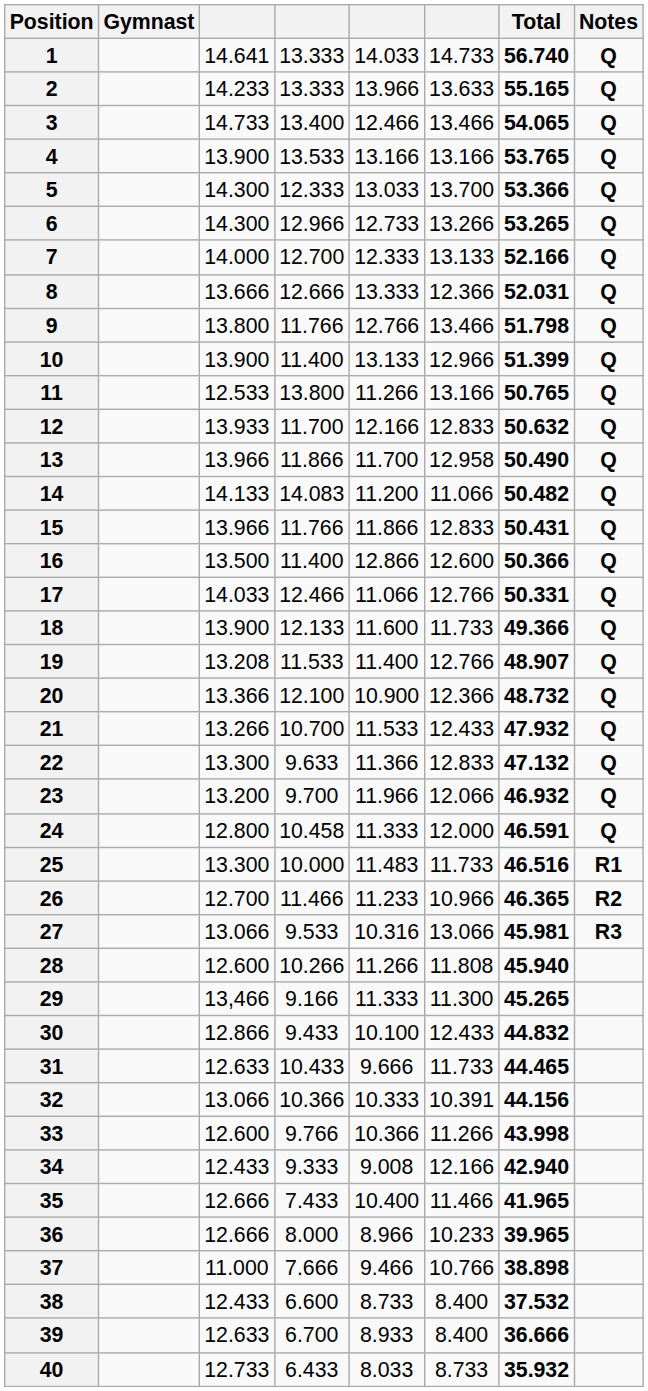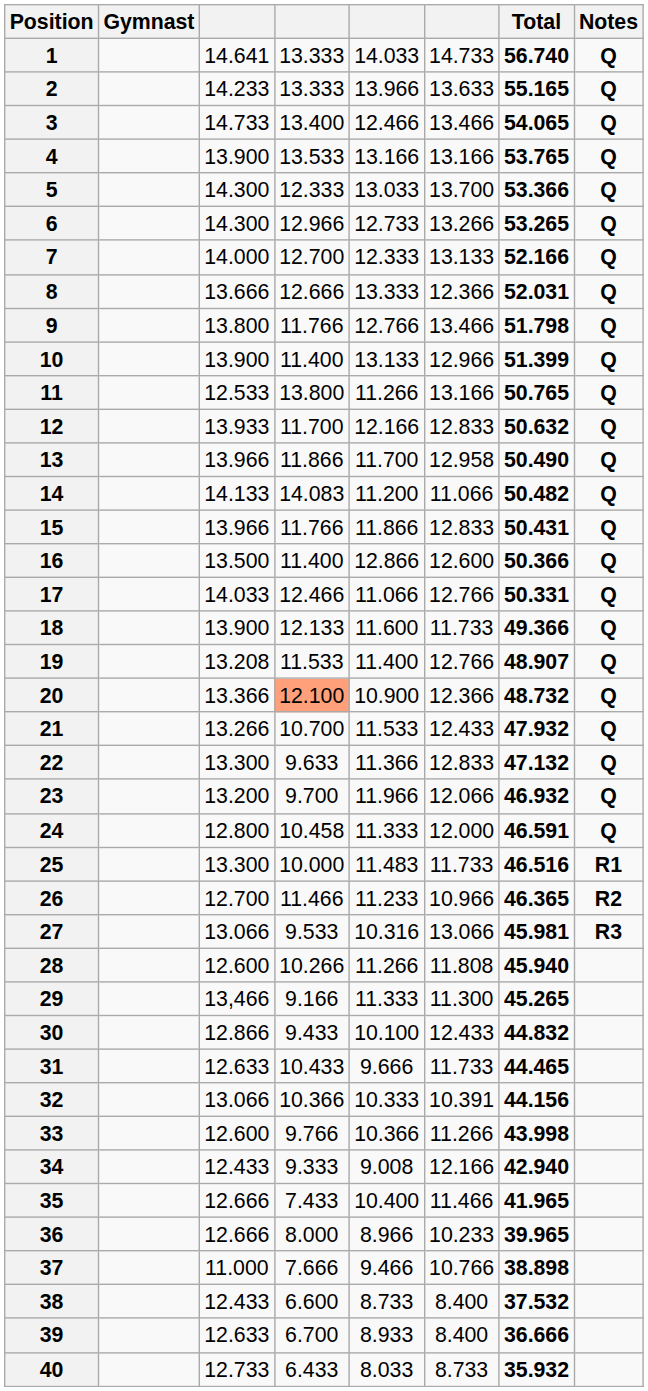20 | column 4: no background -> lightsalmon background
